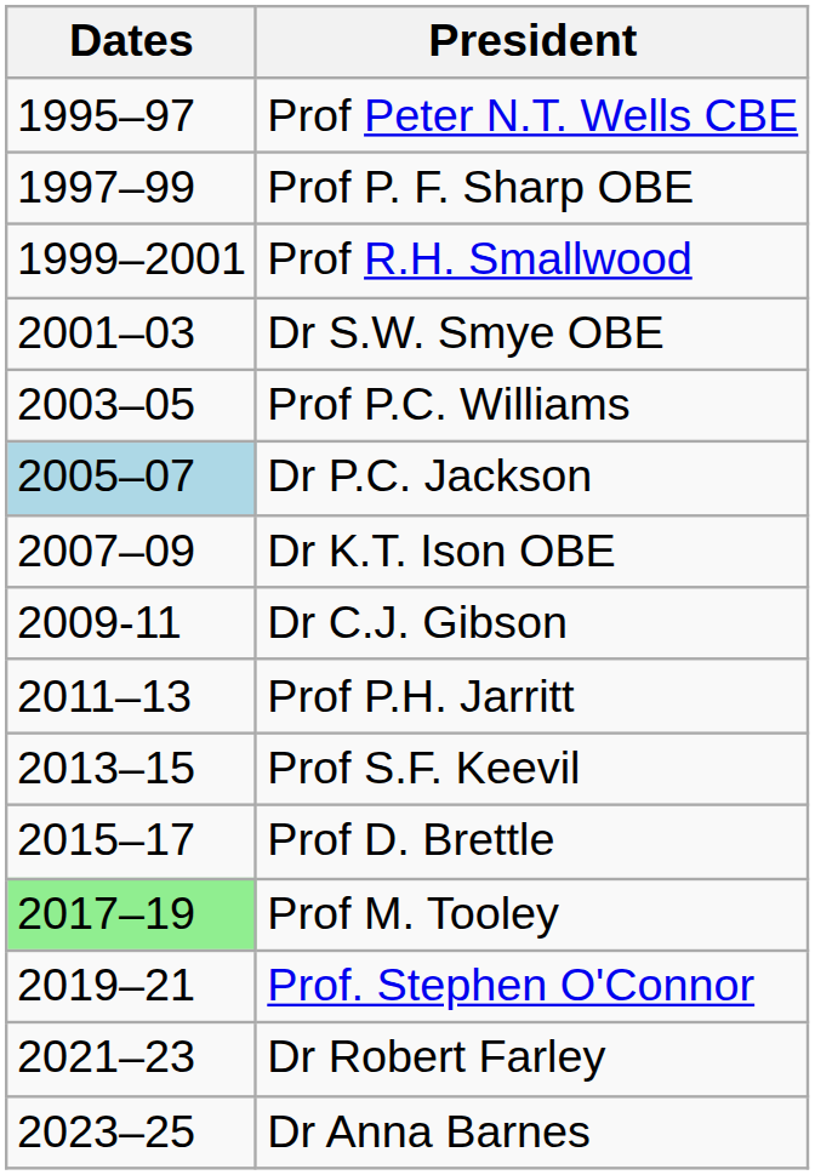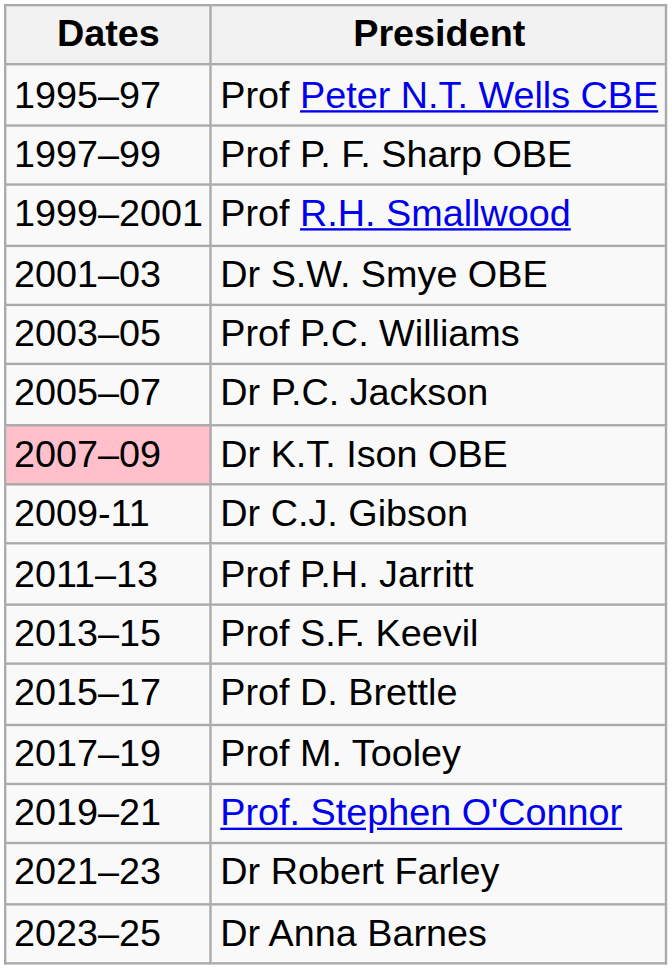Dr P.C. Jackson | Dates: lightblue background -> no background
Dr K.T. Ison OBE | Dates: no background -> pink background
Prof M. Tooley | Dates: lightgreen background -> no background
